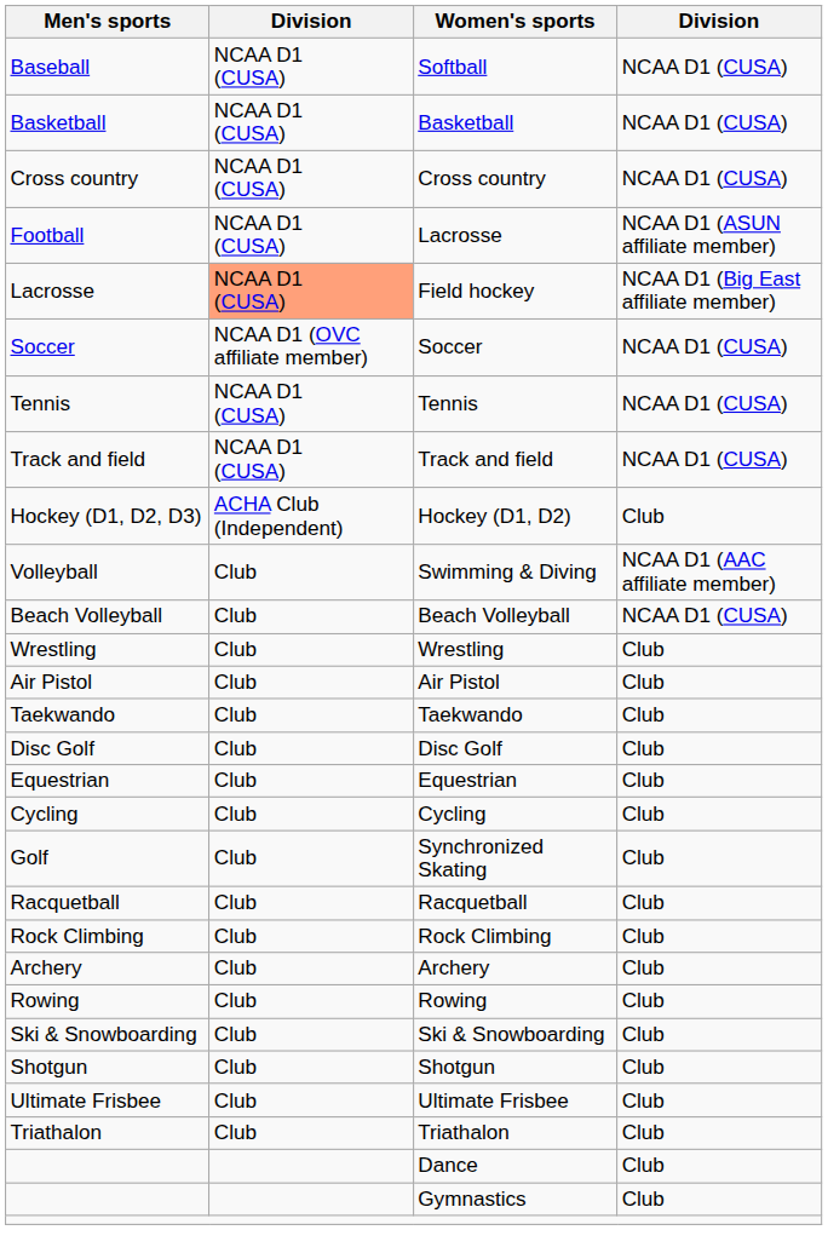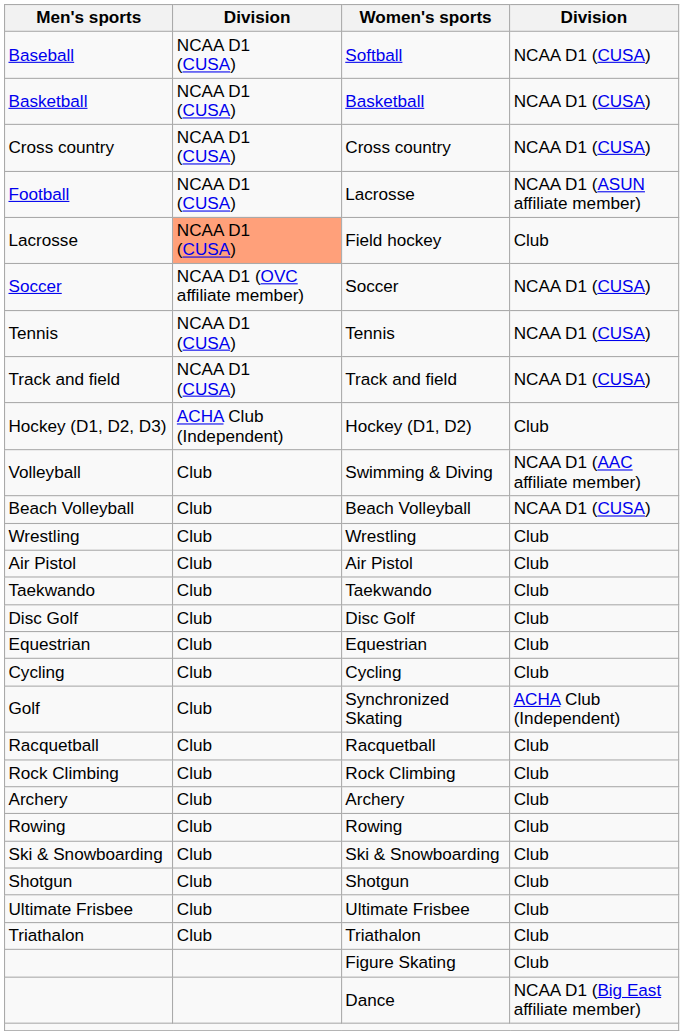Field hockey | column 4: NCAA D1 (Big East affiliate member) -> Club
Synchronized Skating | column 4: Club -> ACHA Club (Independent)
+ row: Figure Skating | Club
Dance | column 4: Club -> NCAA D1 (Big East affiliate member)
- row: Gymnastics | Club
